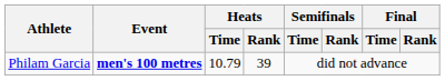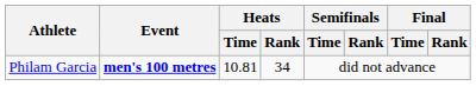Philam Garcia | Heats / Time: 10.79 -> 10.81
Philam Garcia | Heats / Rank: 39 -> 34
